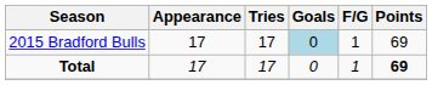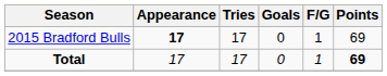2015 Bradford Bulls | Appearance: normal -> bold
2015 Bradford Bulls | Goals: lightblue background -> no background
